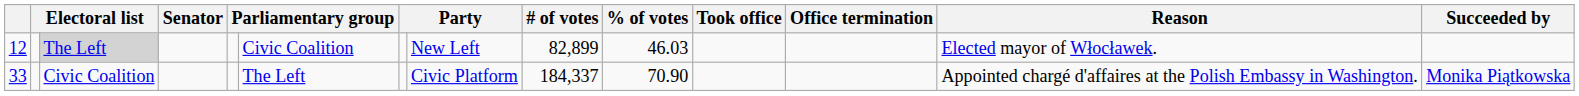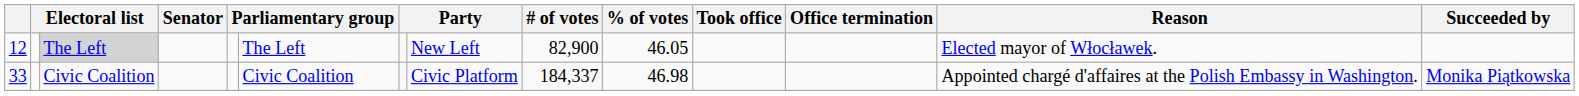row 2 | column 6: Civic Coalition -> The Left
row 2 | # of votes: 82,899 -> 82,900
row 2 | % of votes: 46.03 -> 46.05
row 3 | column 6: The Left -> Civic Coalition
row 3 | % of votes: 70.90 -> 46.98
